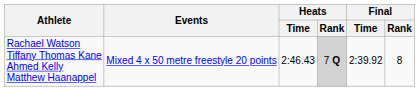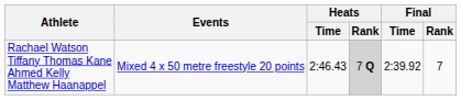row 3 | Final / Rank: 8 -> 7
